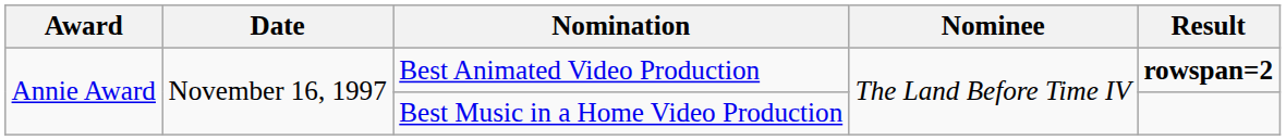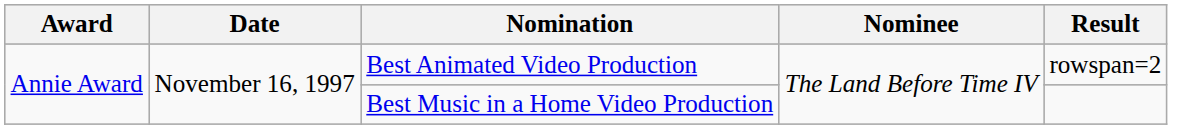Best Animated Video Production | Result: bold -> normal
